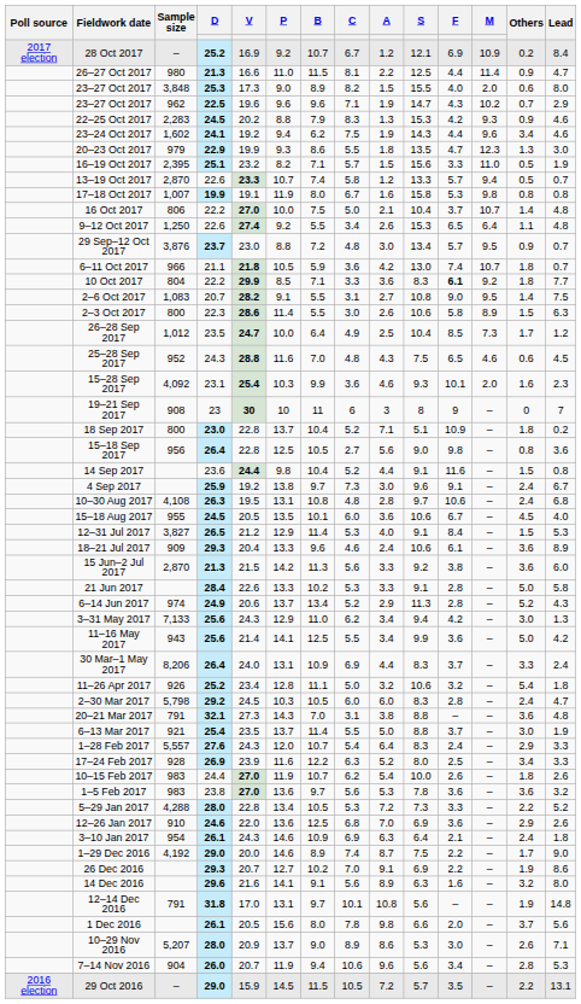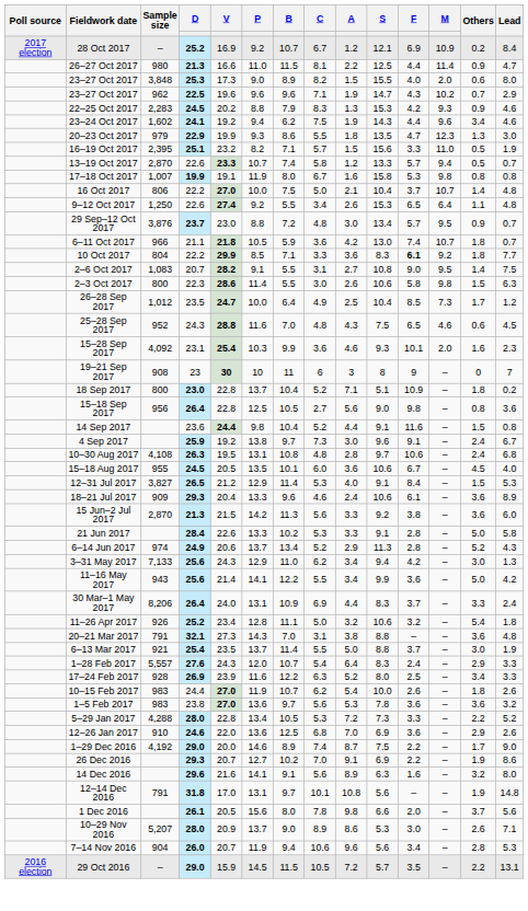2–3 Oct 2017 | M: 8.9 -> 9.8
11–16 May 2017 | B: 12.5 -> 12.2
- row: 2–30 Mar 2017 | 5,798 | 29.2 | 24.5 | 10.3 | 10.5 | 6.0 | 6.0 | 8.3 | 2.8 | – | 2.4 | 4.7
- row: 3–10 Jan 2017 | 954 | 26.1 | 24.3 | 14.6 | 10.9 | 6.9 | 6.3 | 6.4 | 2.1 | – | 2.4 | 1.8
